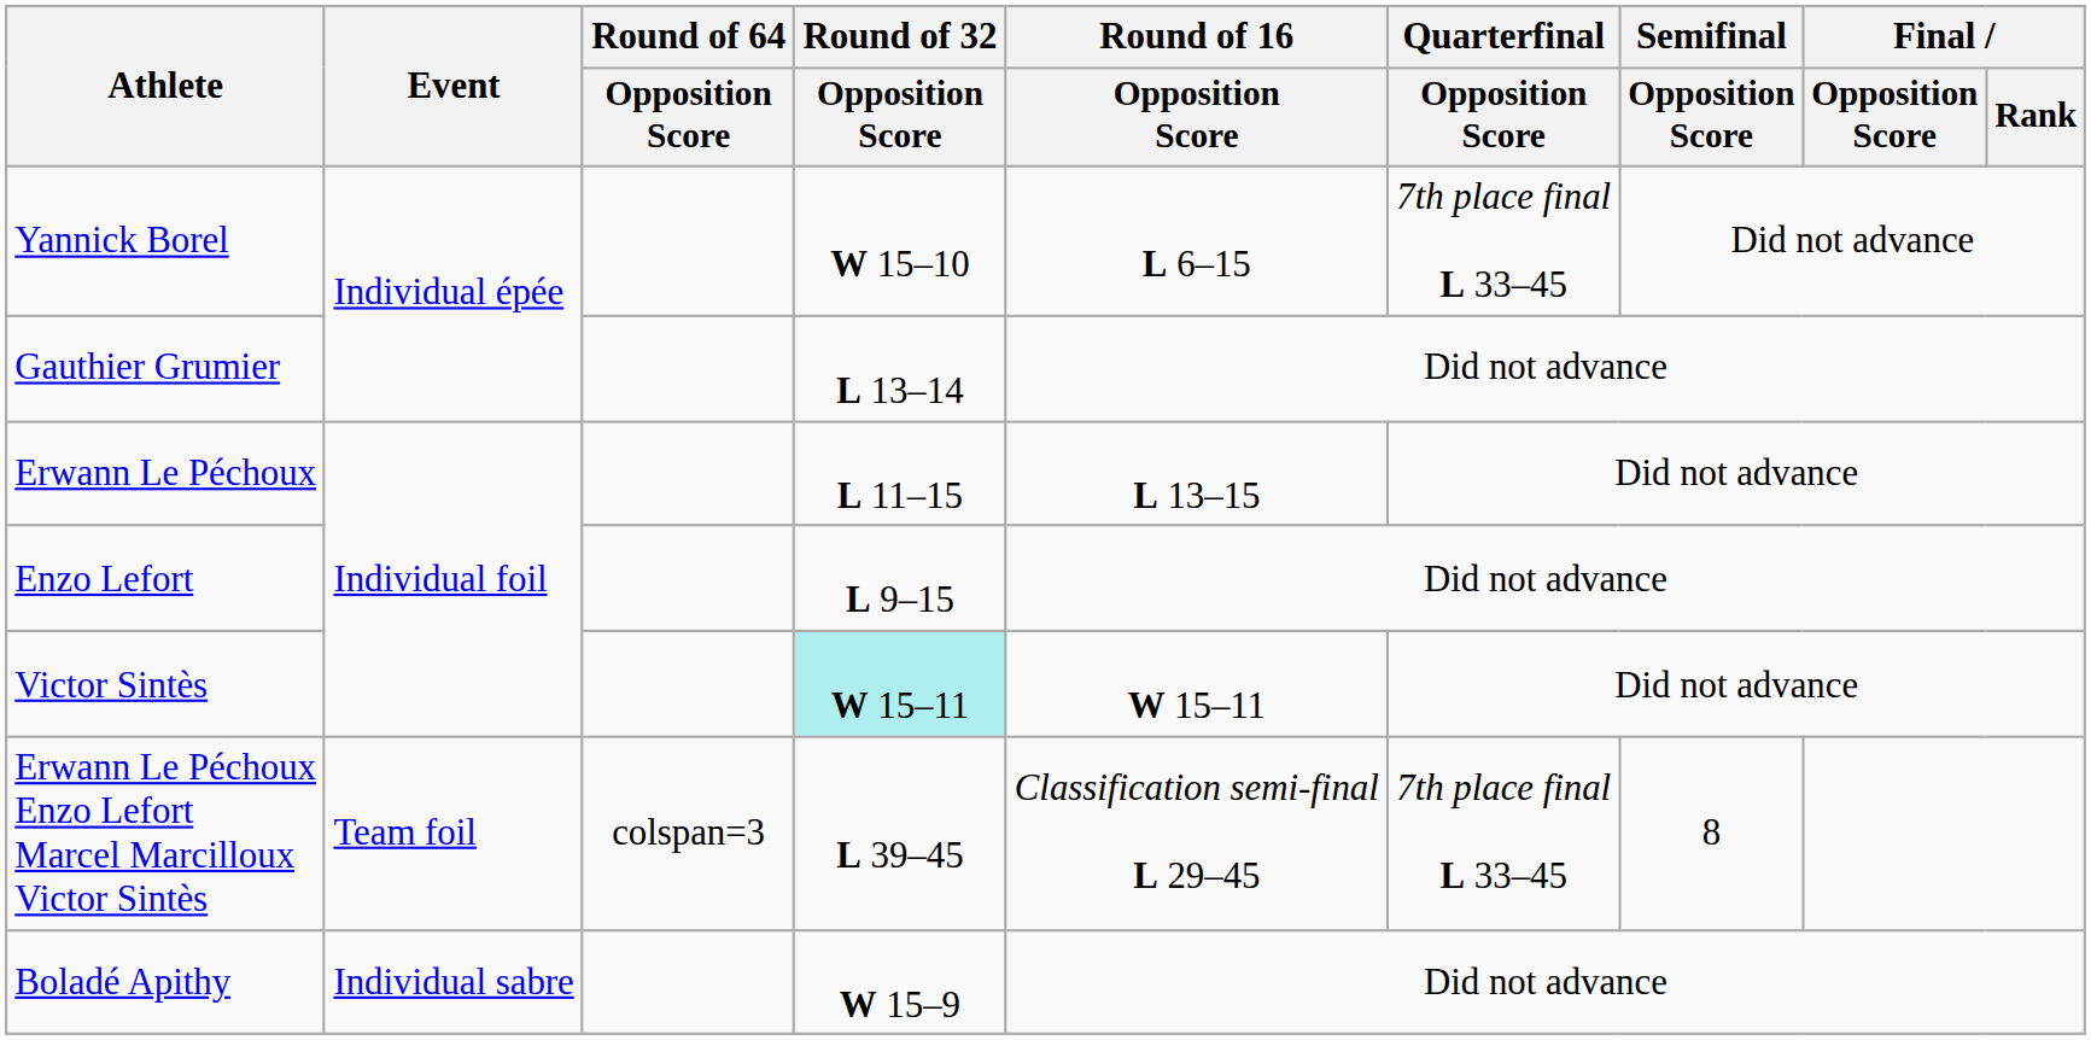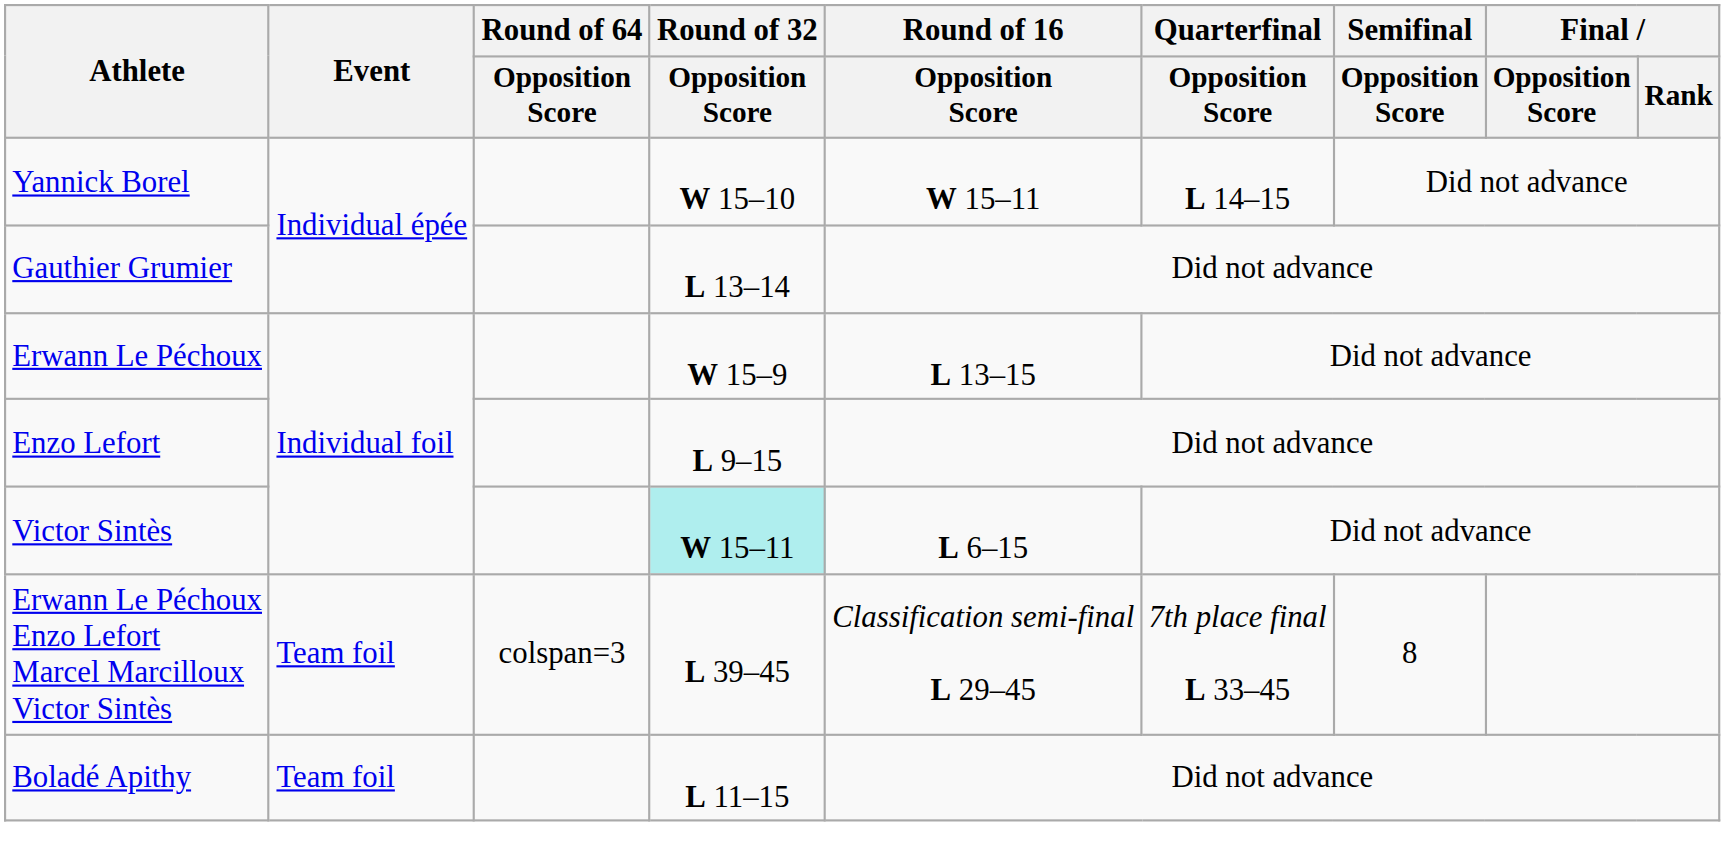Yannick Borel | Round of 16 / Opposition Score: L 6–15 -> W 15–11
Yannick Borel | Quarterfinal / Opposition Score: 7th place final L 33–45 -> L 14–15
Erwann Le Péchoux | Round of 32 / Opposition Score: L 11–15 -> W 15–9
Victor Sintès | Round of 16 / Opposition Score: W 15–11 -> L 6–15
Boladé Apithy | Event: Individual sabre -> Team foil
Boladé Apithy | Round of 32 / Opposition Score: W 15–9 -> L 11–15
